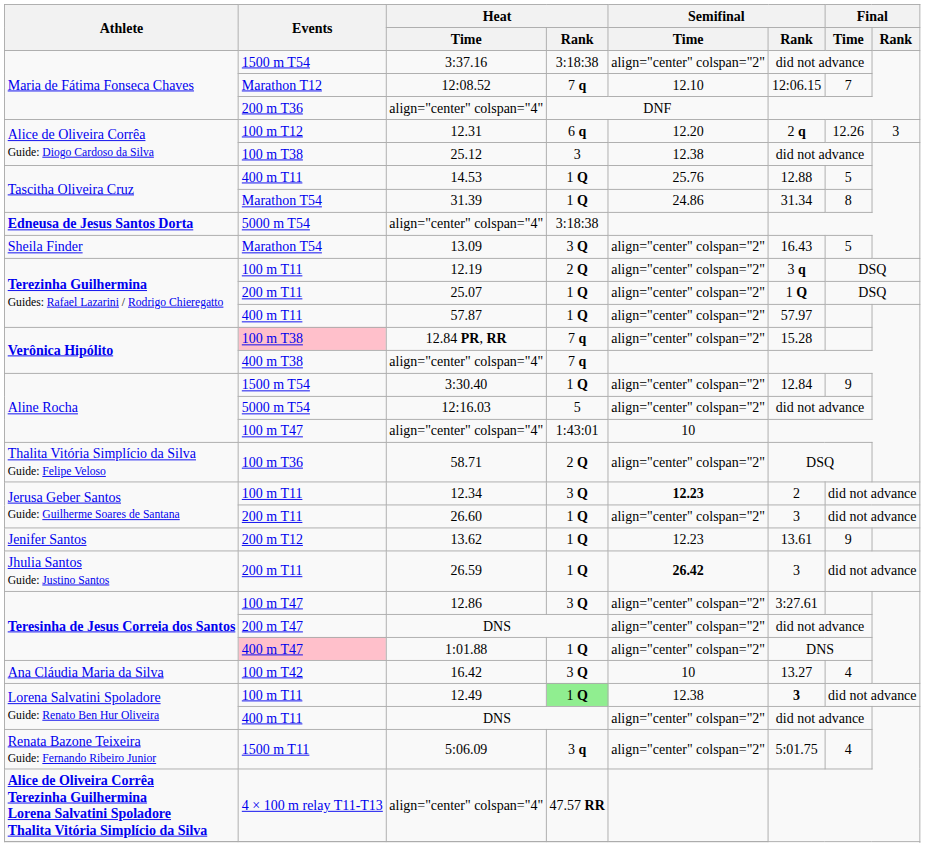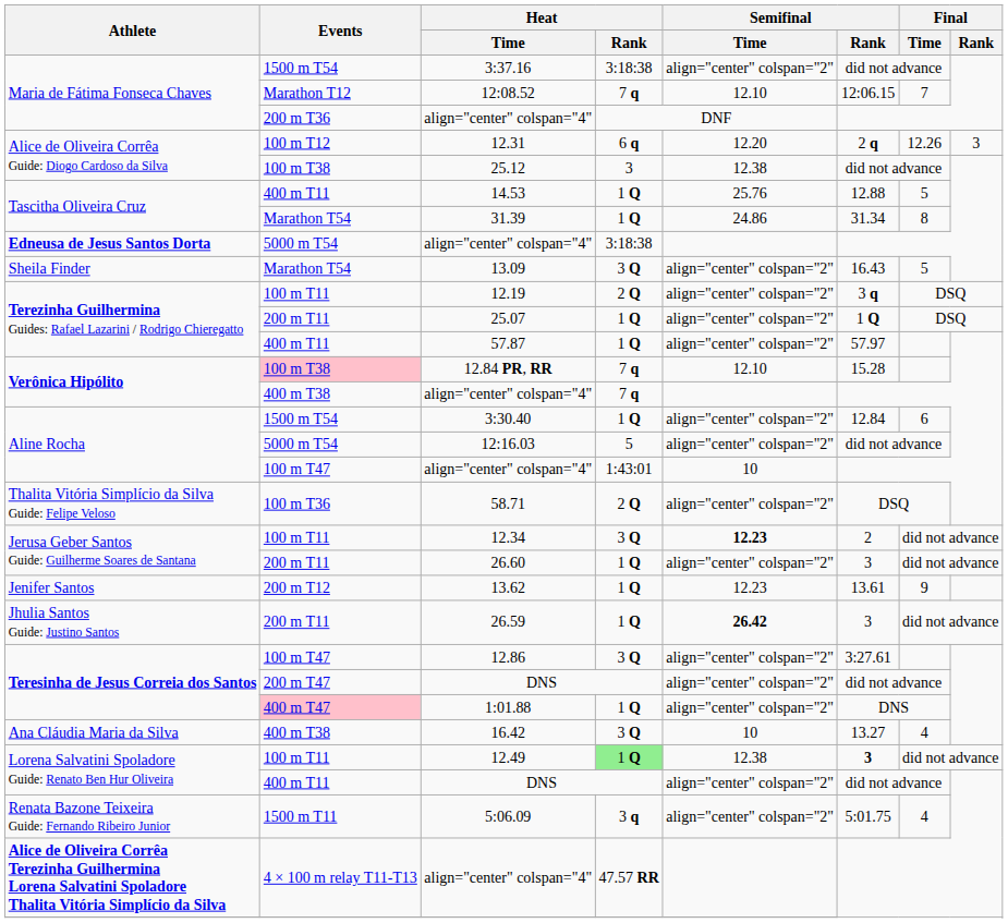12.84 PR, RR | Semifinal / Time: align="center" colspan="2" -> 12.10
3:30.40 | Final / Time: 9 -> 6
16.42 | Events: 100 m T42 -> 400 m T38
